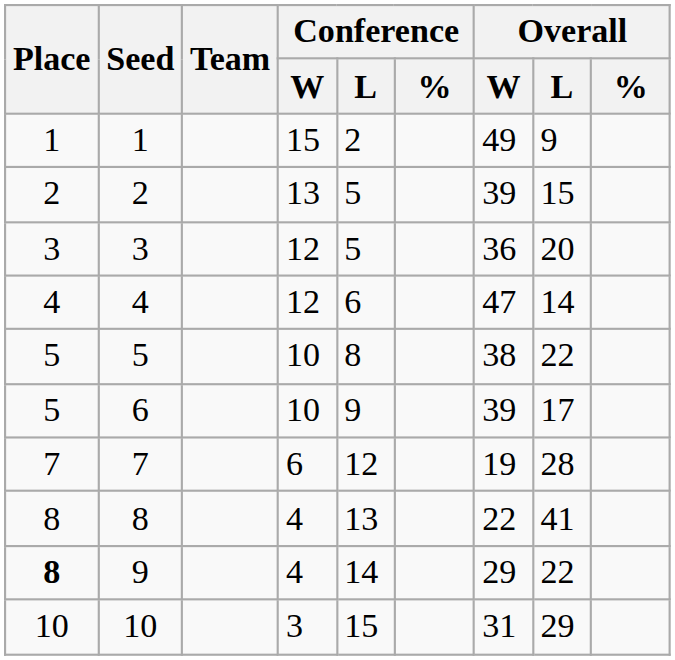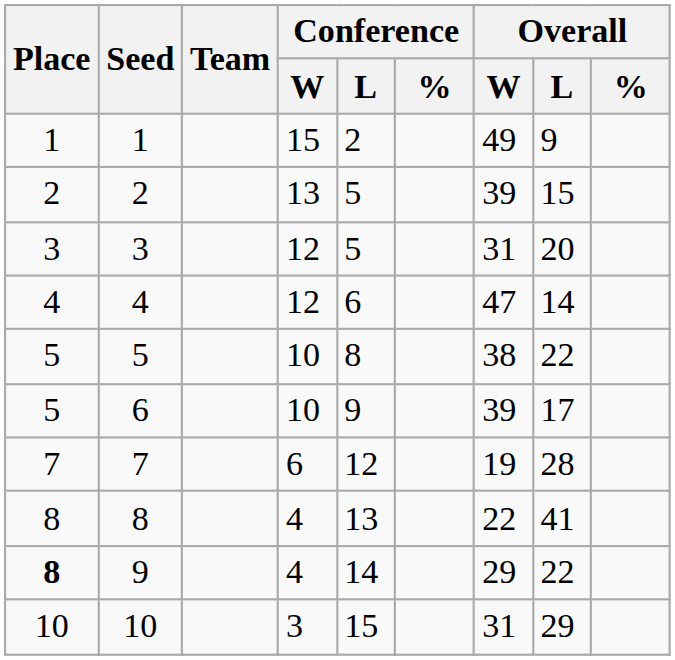row 5 | Overall / W: 36 -> 31
